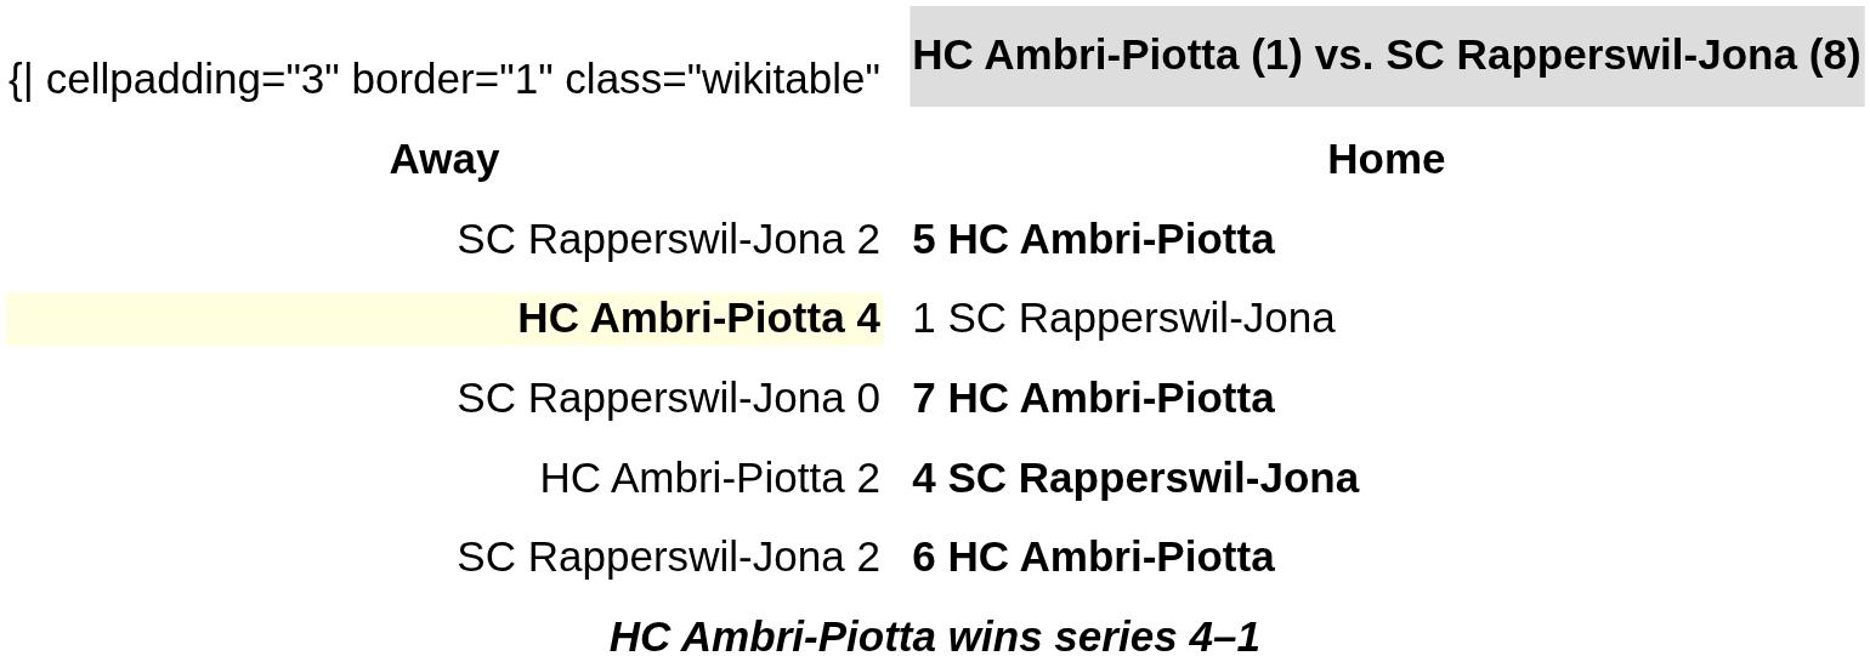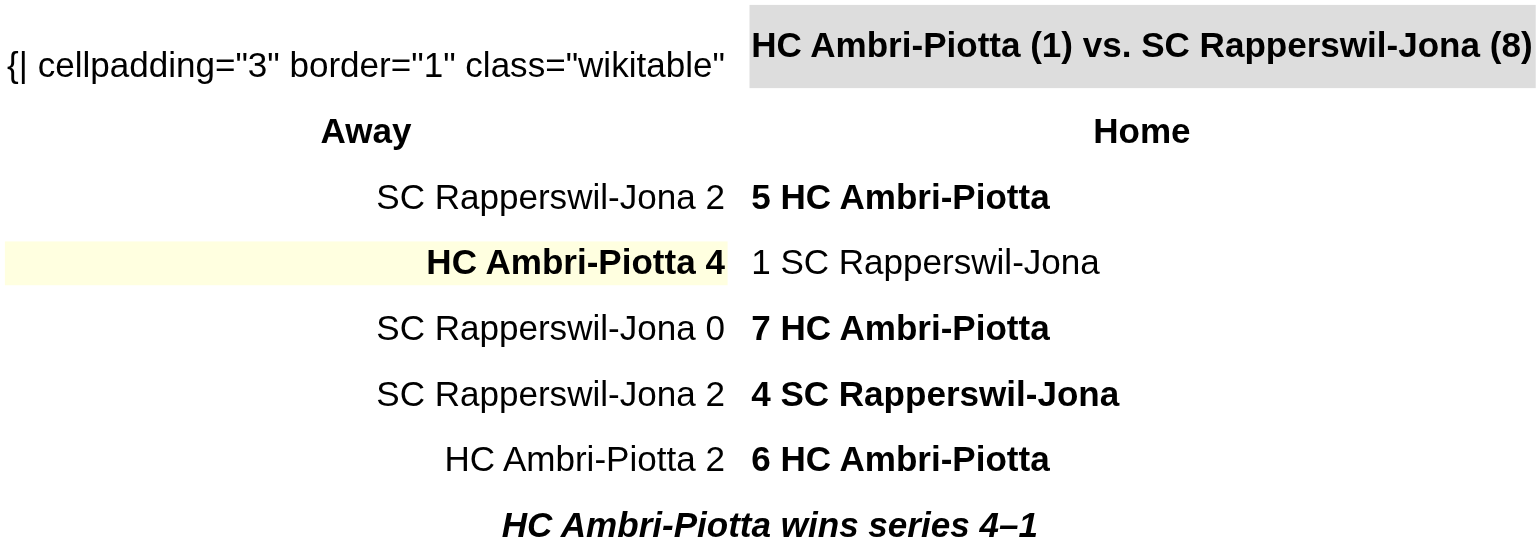4 SC Rapperswil-Jona | column 1: HC Ambri-Piotta 2 -> SC Rapperswil-Jona 2
6 HC Ambri-Piotta | column 1: SC Rapperswil-Jona 2 -> HC Ambri-Piotta 2
